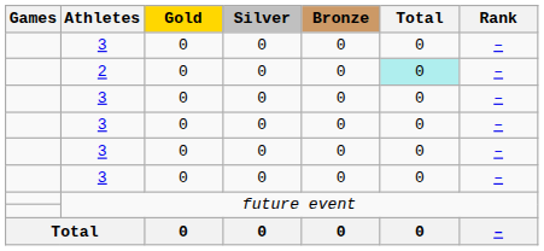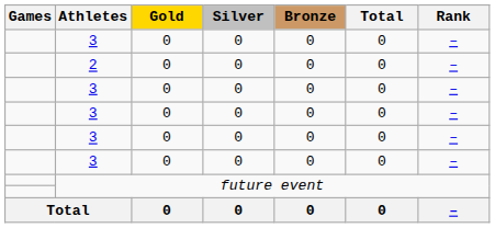2 | Total: paleturquoise background -> no background
